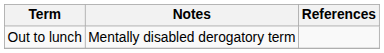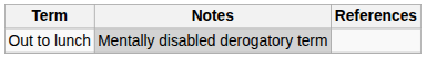Out to lunch | Notes: no background -> lightgrey background
